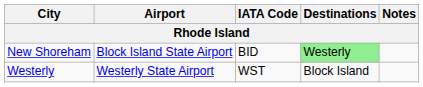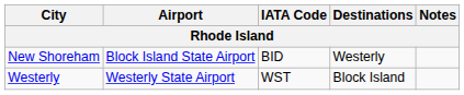New Shoreham | Destinations: lightgreen background -> no background
